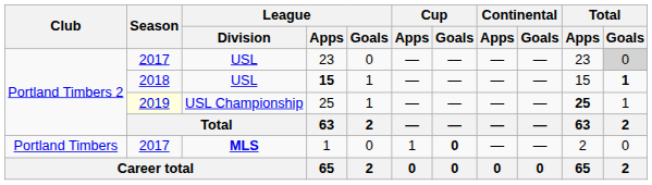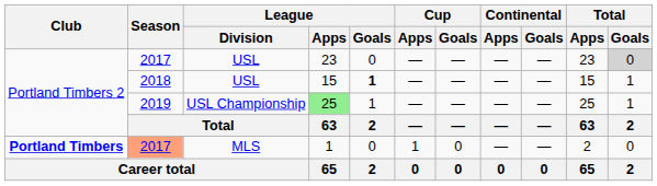row 4 | League / Apps: bold -> normal
row 4 | League / Goals: normal -> bold
row 4 | Total / Goals: bold -> normal
row 5 | Season: lightyellow background -> no background
row 5 | League / Apps: no background -> lightgreen background
row 5 | Total / Apps: bold -> normal
row 7 | Club: normal -> bold
row 7 | Season: no background -> lightsalmon background
row 7 | League / Division: bold -> normal
row 7 | Cup / Goals: bold -> normal
